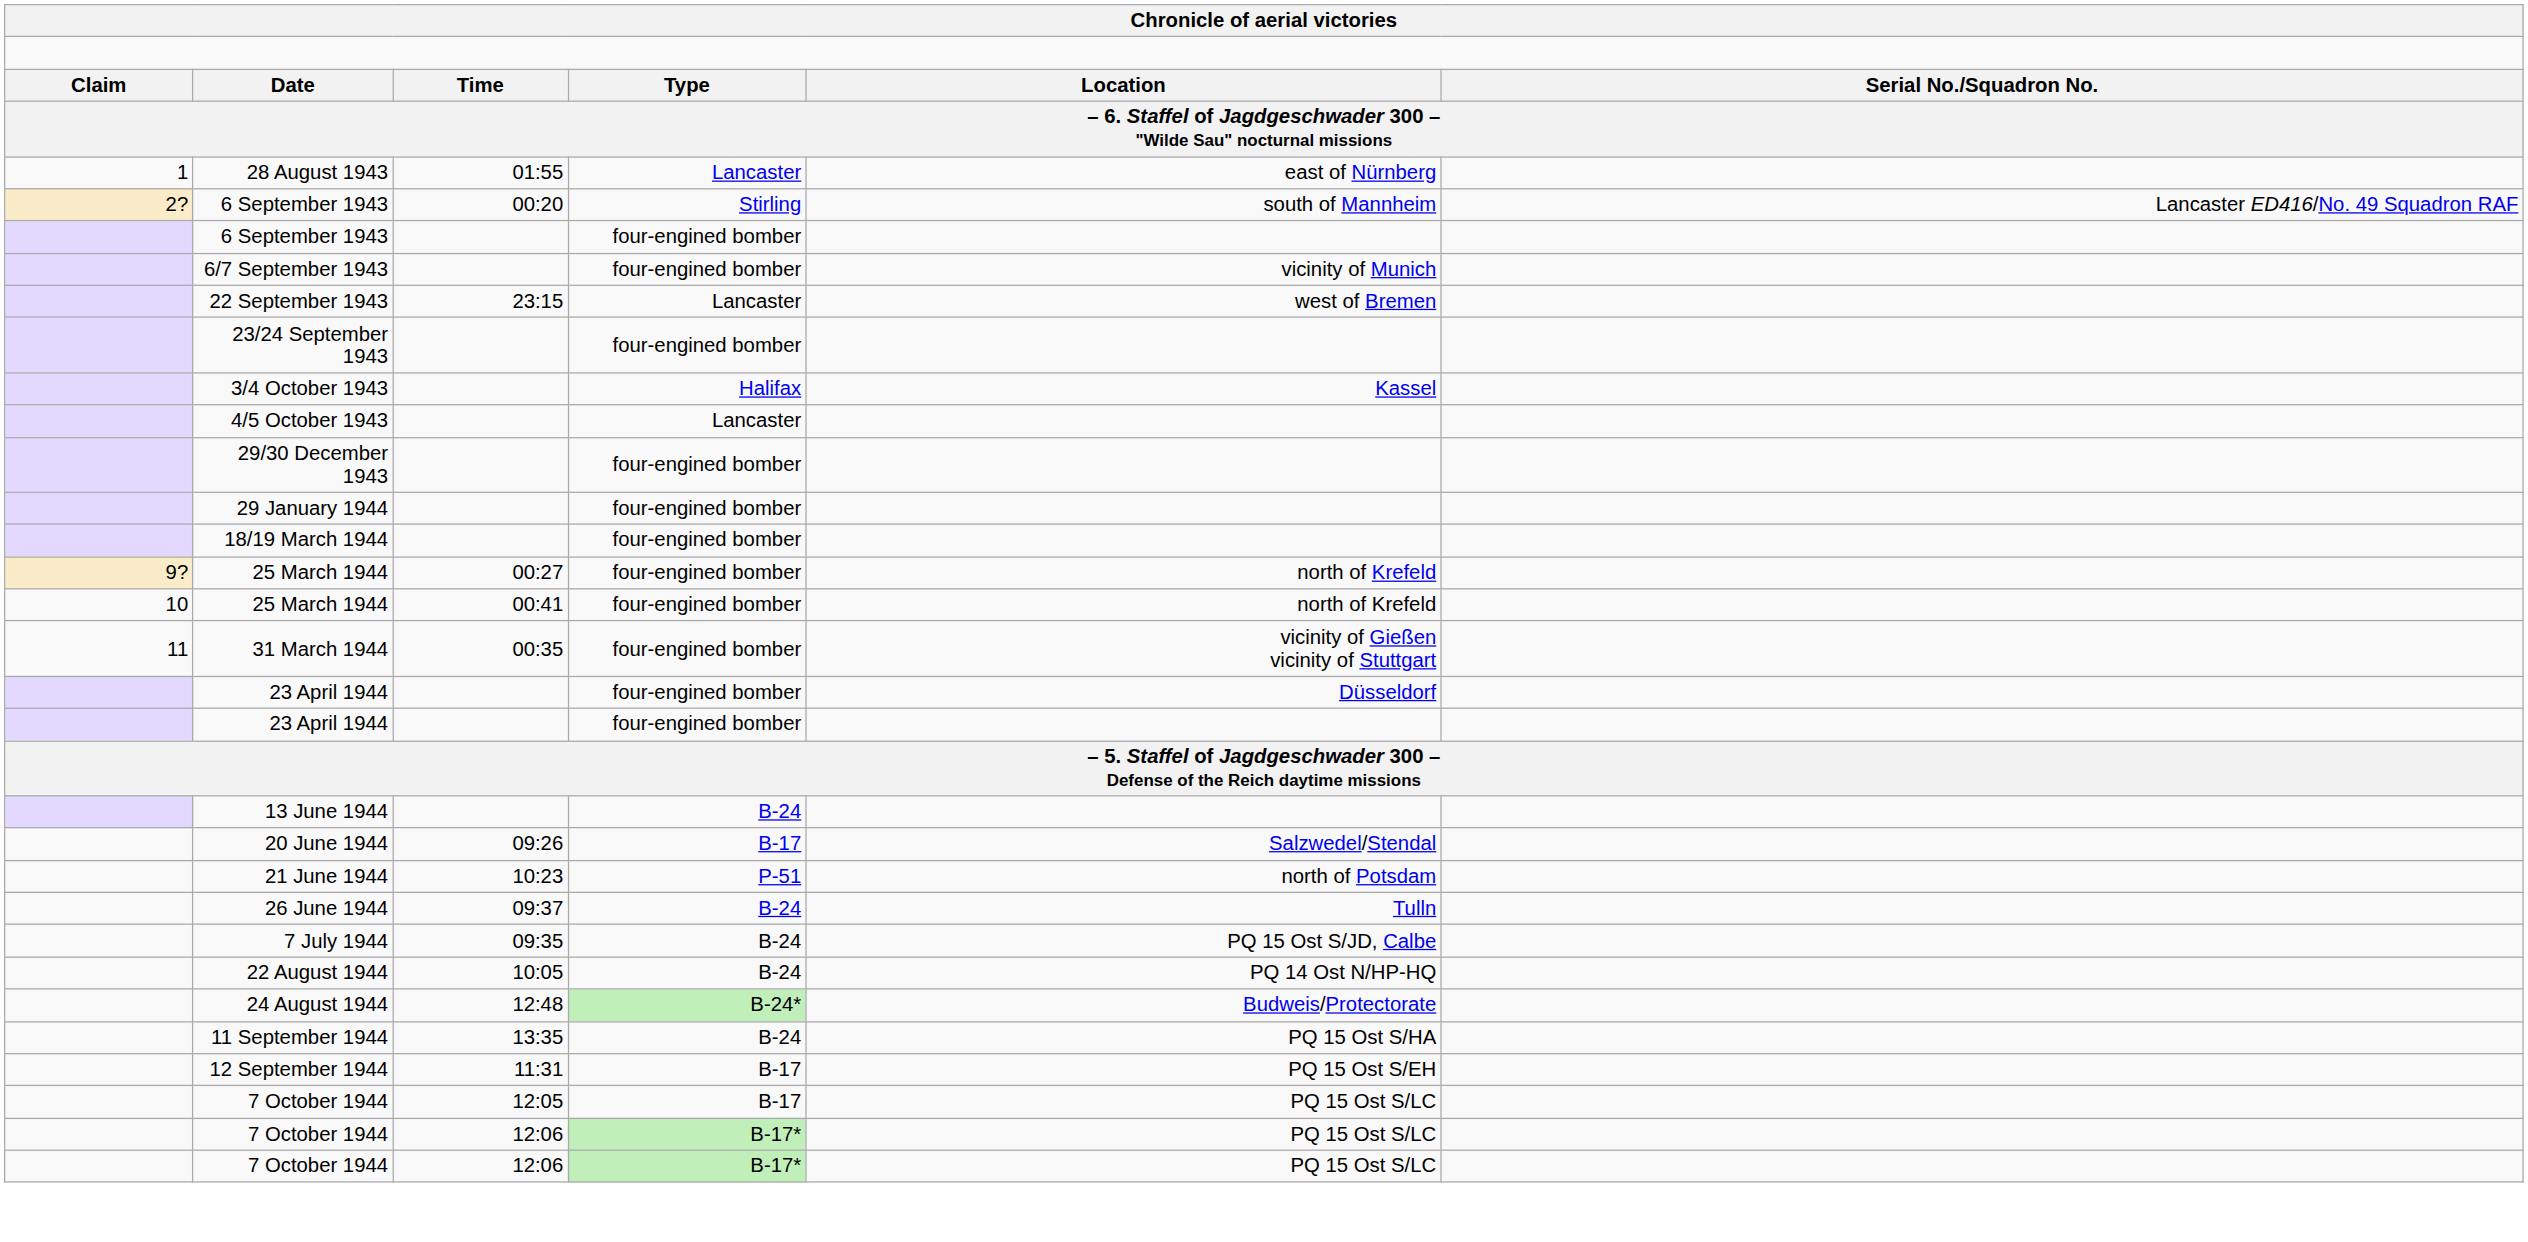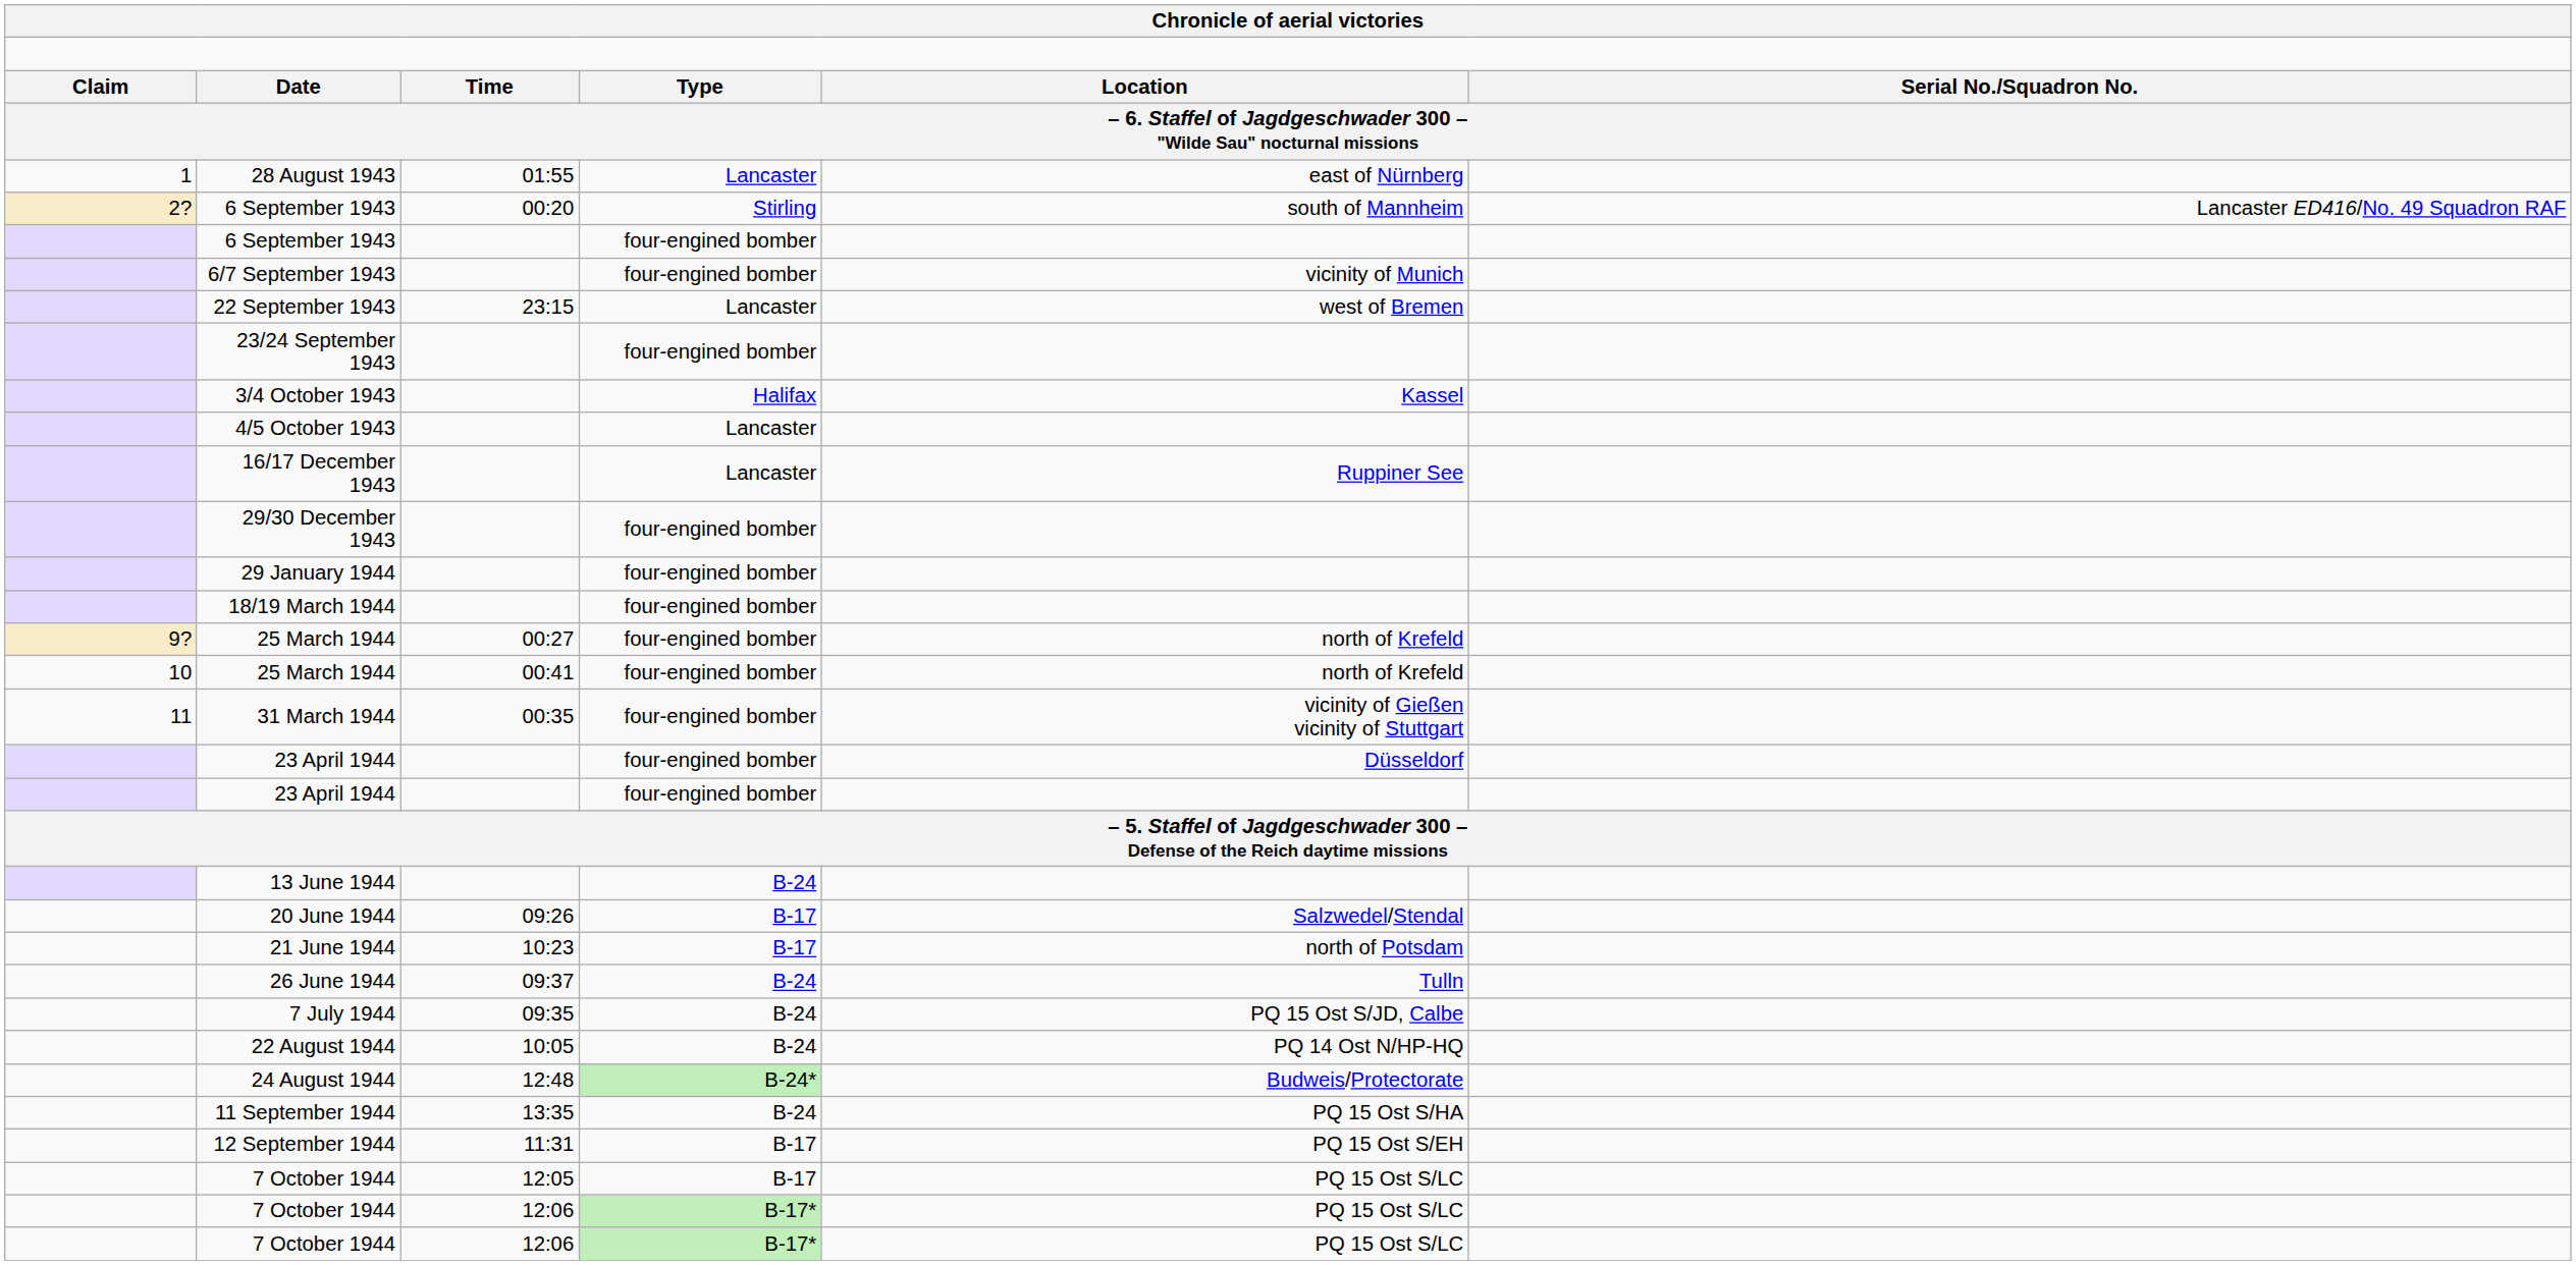+ row: 16/17 December 1943 | Lancaster | Ruppiner See
21 June 1944 | column 4: P-51 -> B-17
